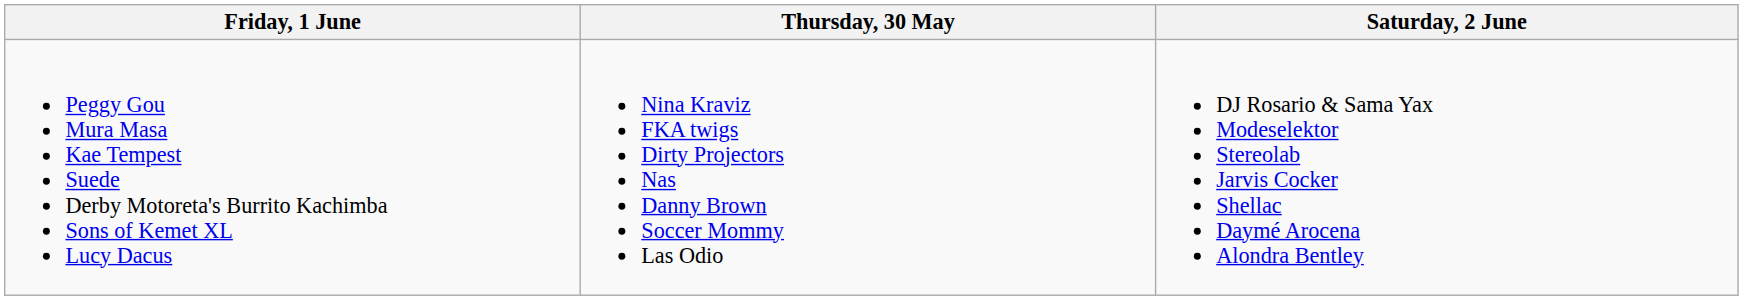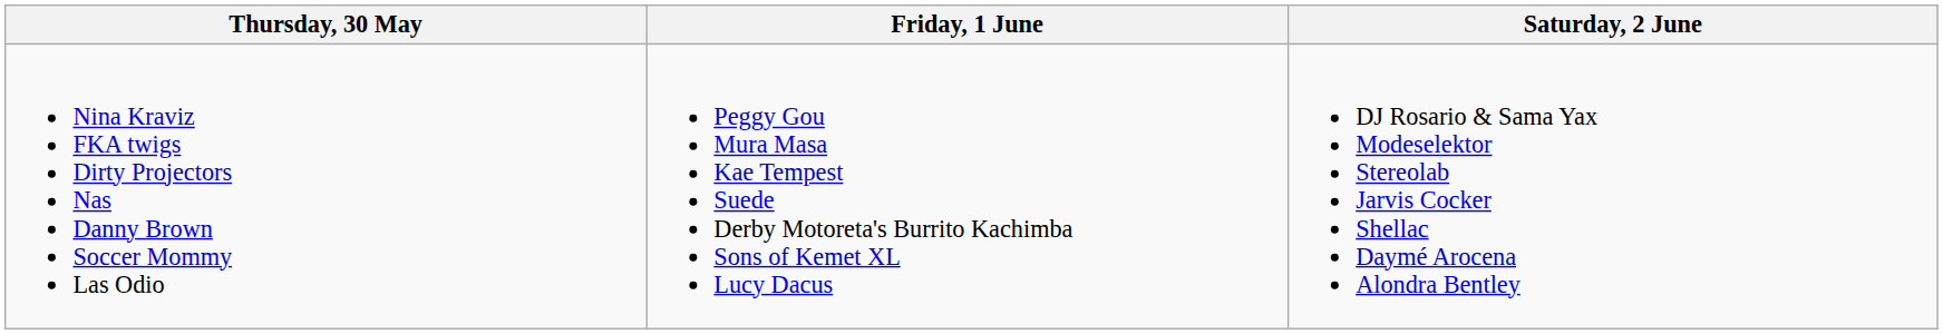columns swapped: Thursday, 30 May <-> Friday, 1 June
